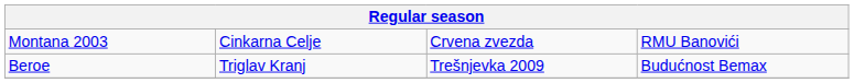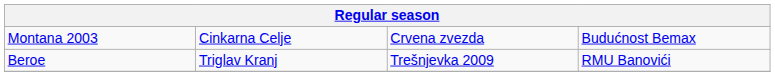Montana 2003 | column 4: RMU Banovići -> Budućnost Bemax
Beroe | column 4: Budućnost Bemax -> RMU Banovići
